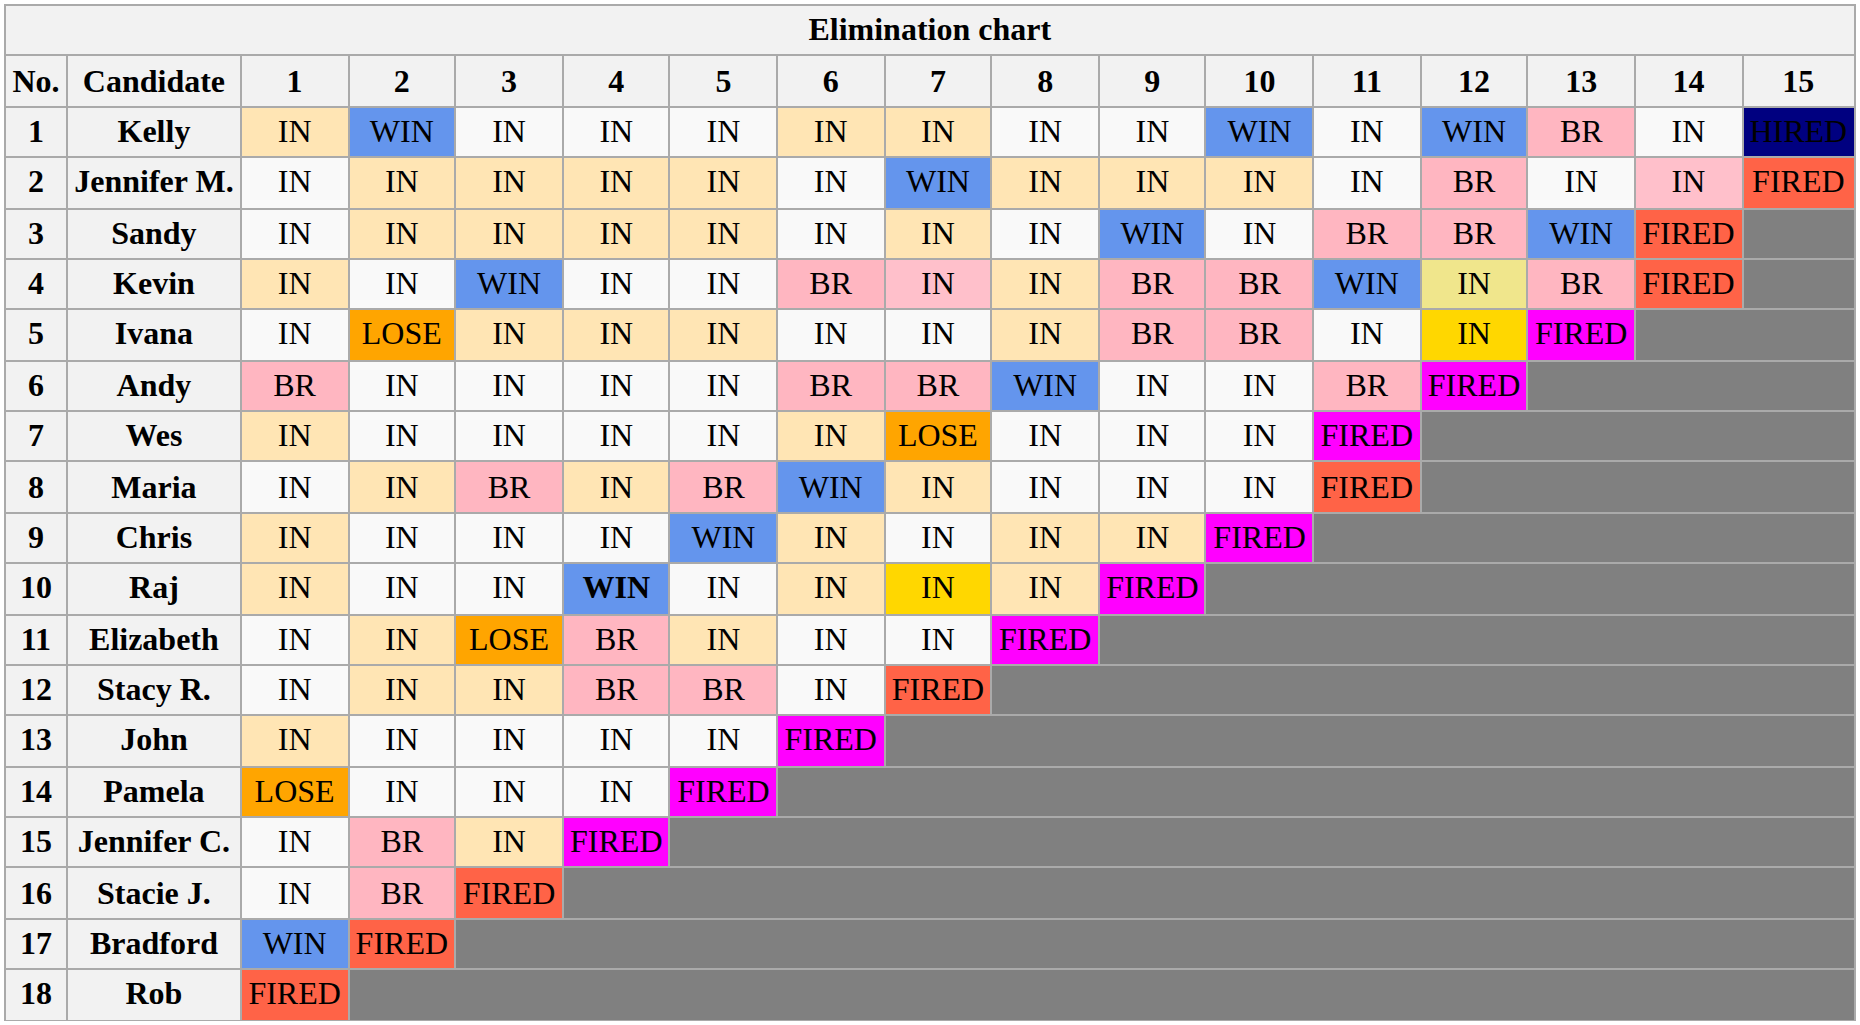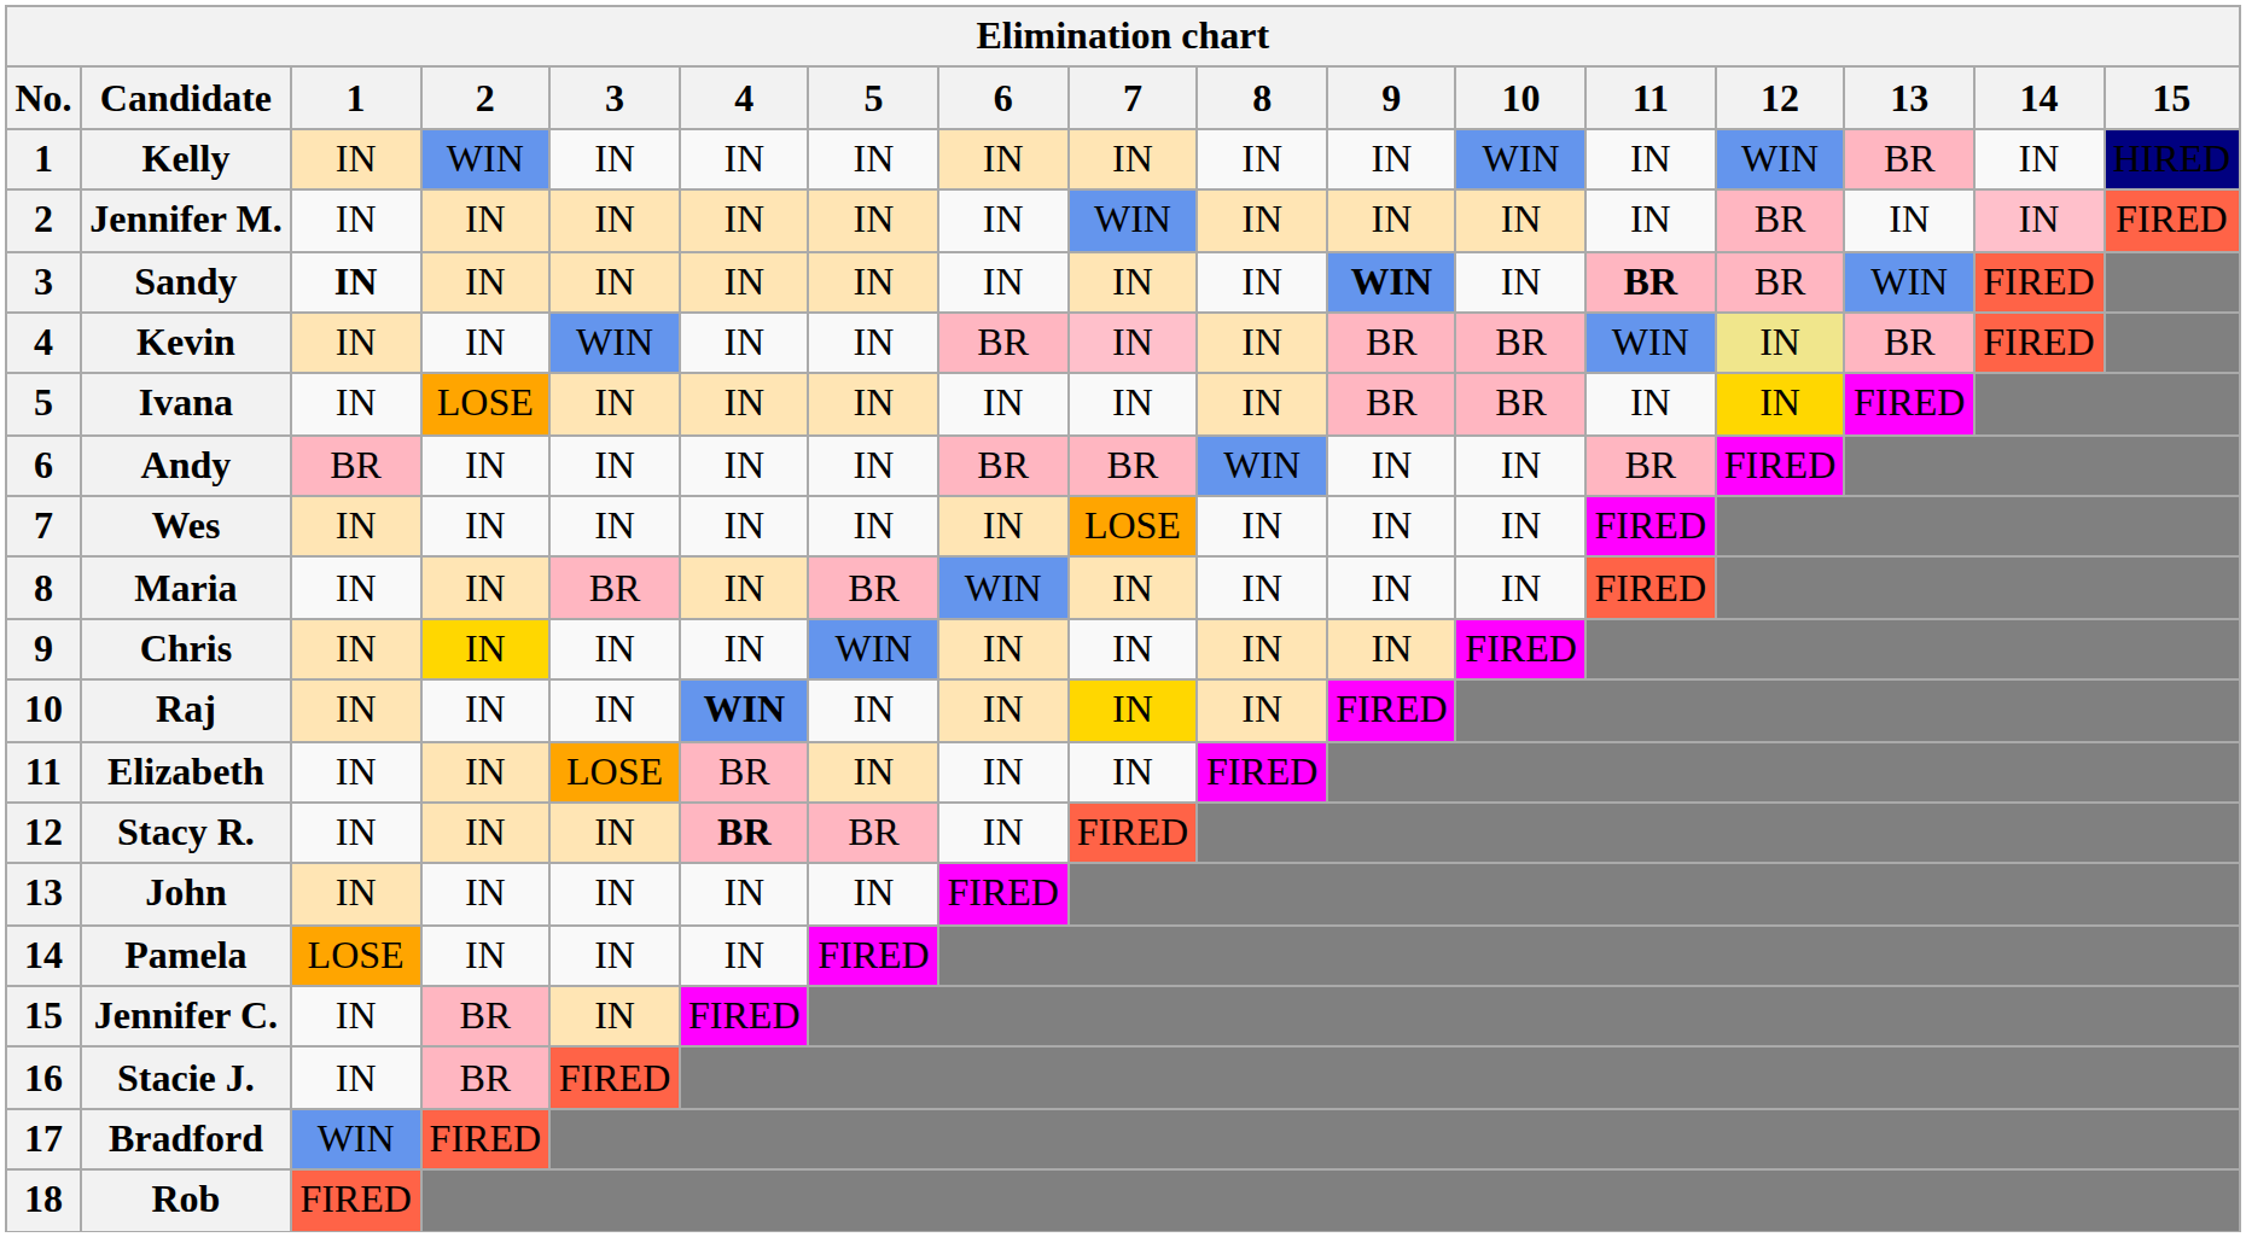Sandy | Elimination chart / 1: normal -> bold
Sandy | Elimination chart / 9: normal -> bold
Sandy | Elimination chart / 11: normal -> bold
Chris | Elimination chart / 2: no background -> gold background
Stacy R. | Elimination chart / 4: normal -> bold
